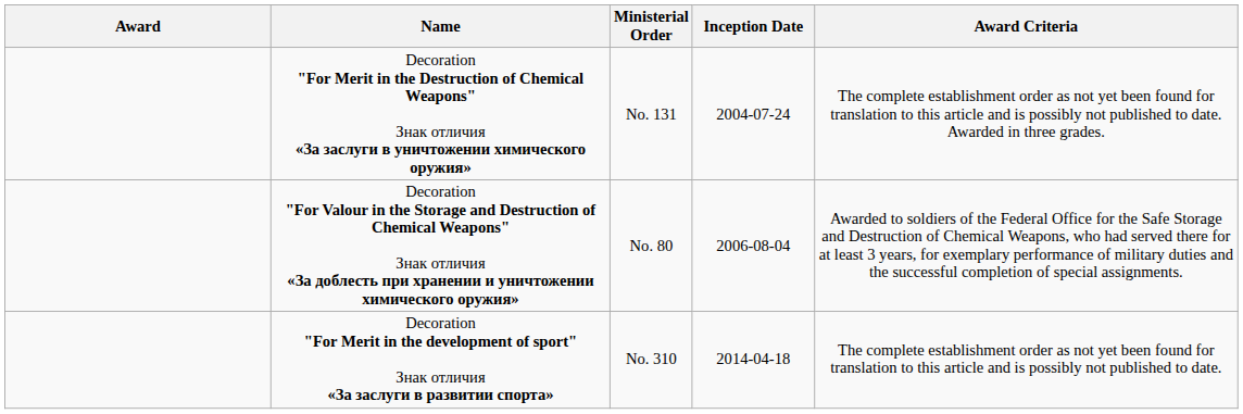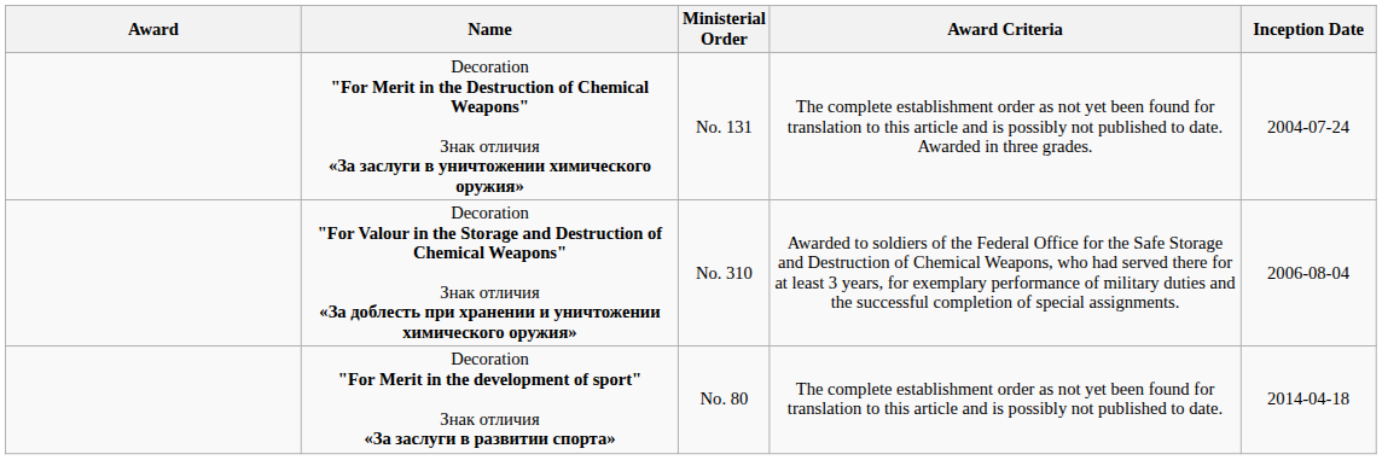columns swapped: Inception Date <-> Award Criteria
row 3 | Ministerial Order: No. 80 -> No. 310
row 4 | Ministerial Order: No. 310 -> No. 80
